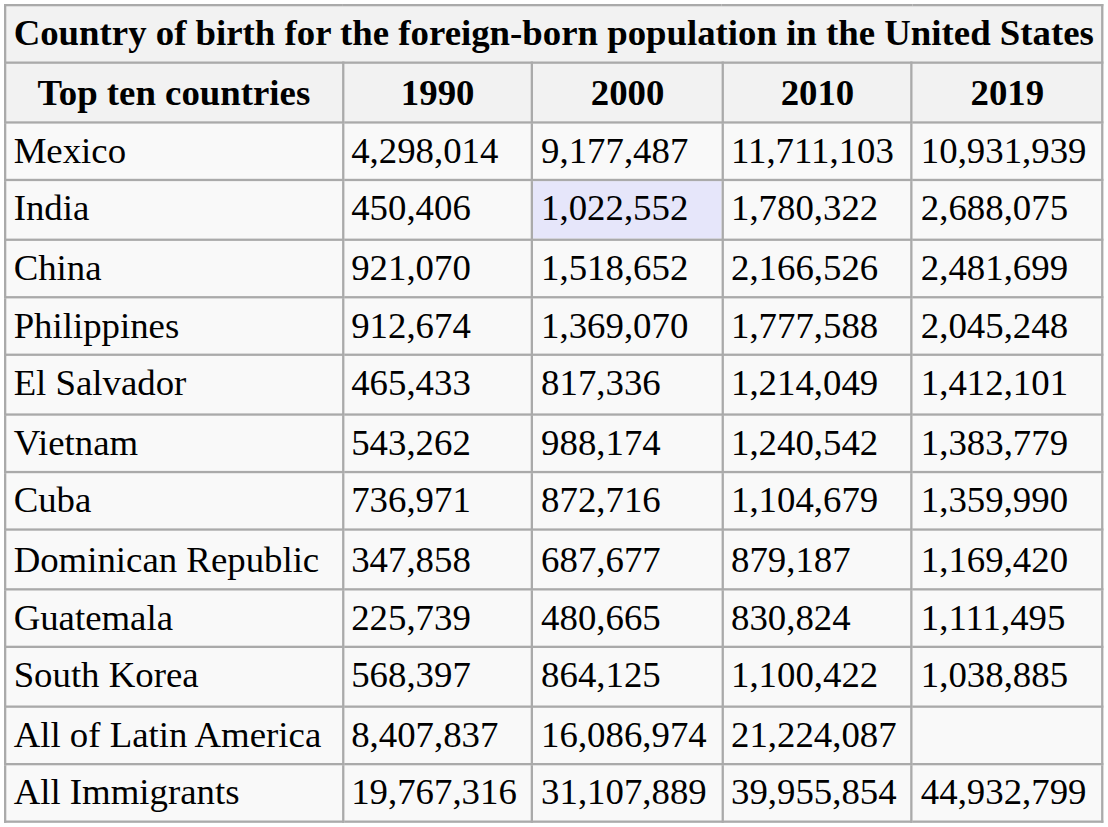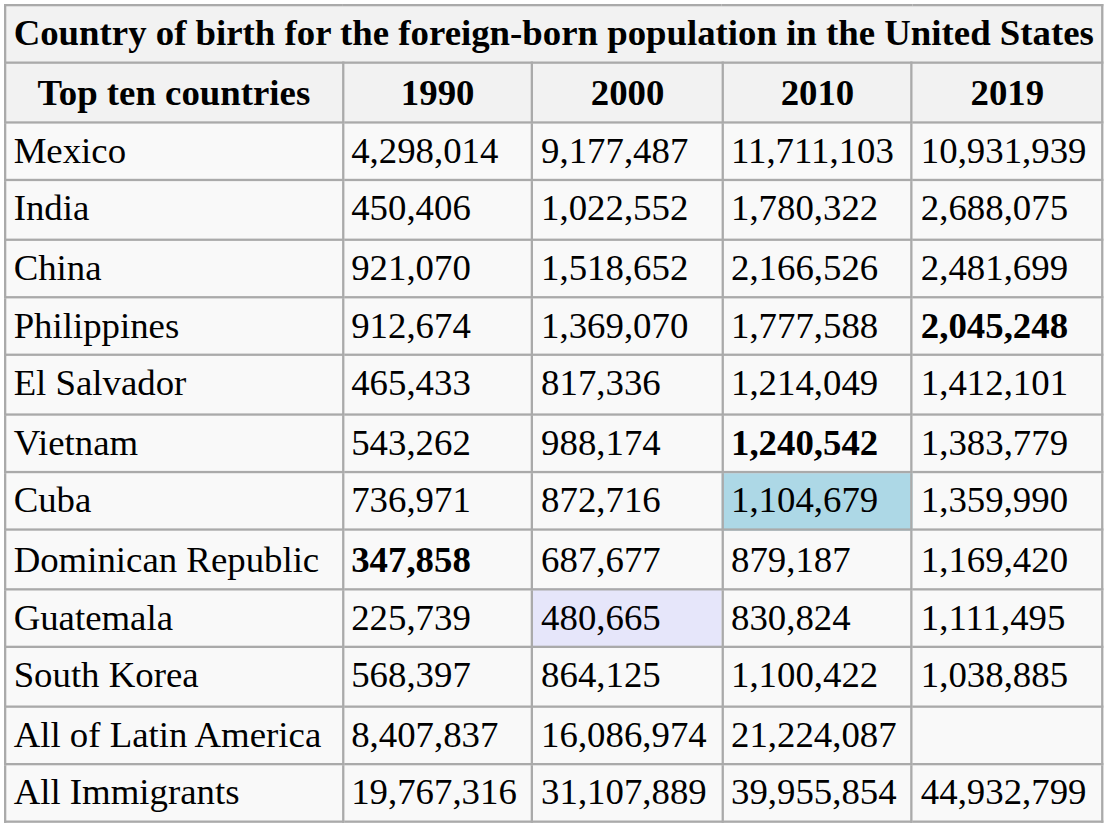India | 2000: lavender background -> no background
Philippines | 2019: normal -> bold
Vietnam | 2010: normal -> bold
Cuba | 2010: no background -> lightblue background
Dominican Republic | 1990: normal -> bold
Guatemala | 2000: no background -> lavender background
